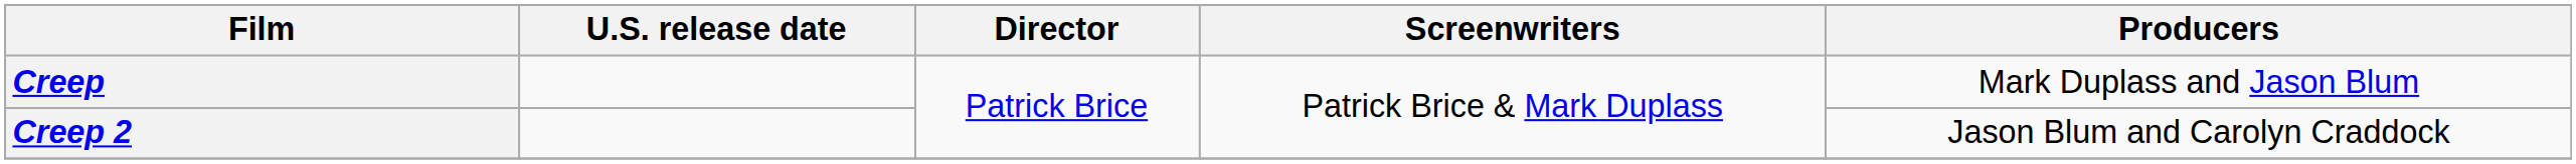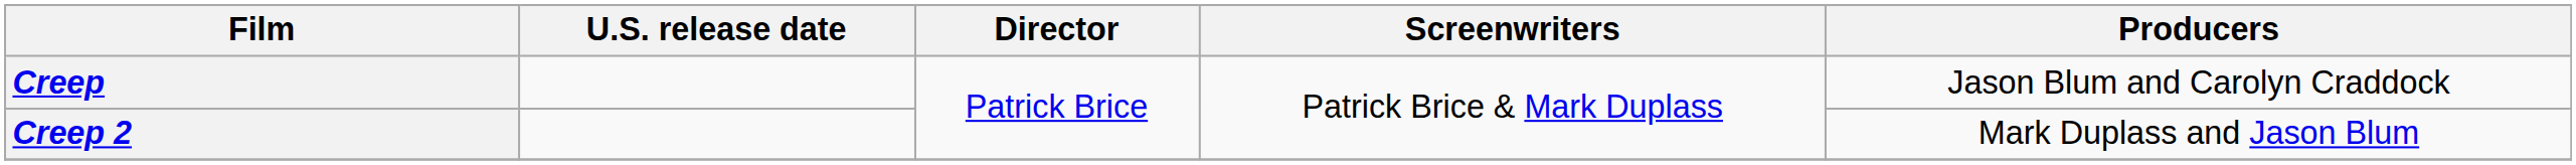Creep | Producers: Mark Duplass and Jason Blum -> Jason Blum and Carolyn Craddock
Creep 2 | Producers: Jason Blum and Carolyn Craddock -> Mark Duplass and Jason Blum
